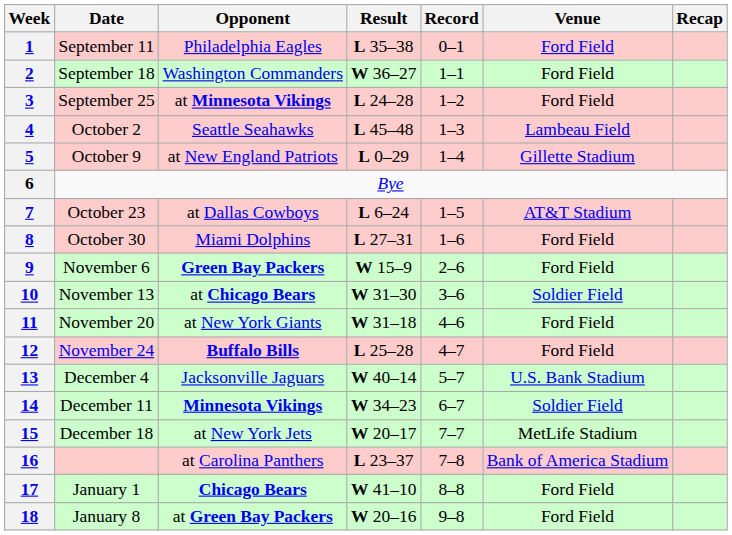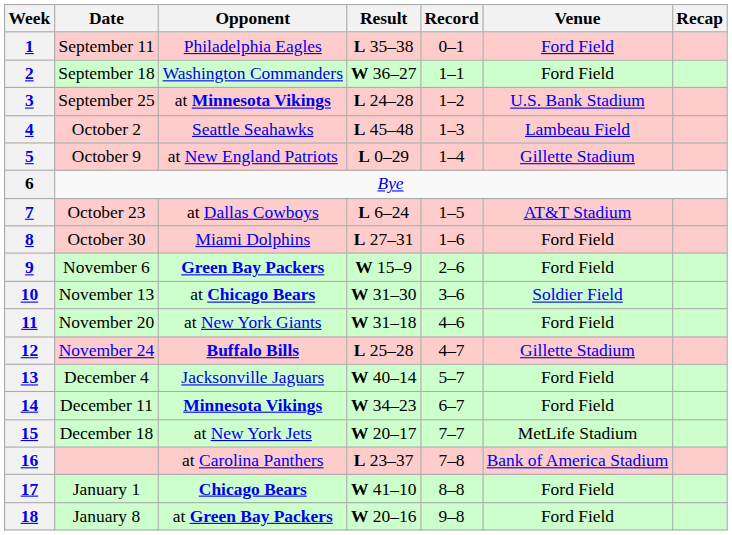3 | Venue: Ford Field -> U.S. Bank Stadium
12 | Venue: Ford Field -> Gillette Stadium
13 | Venue: U.S. Bank Stadium -> Ford Field
14 | Venue: Soldier Field -> Ford Field
